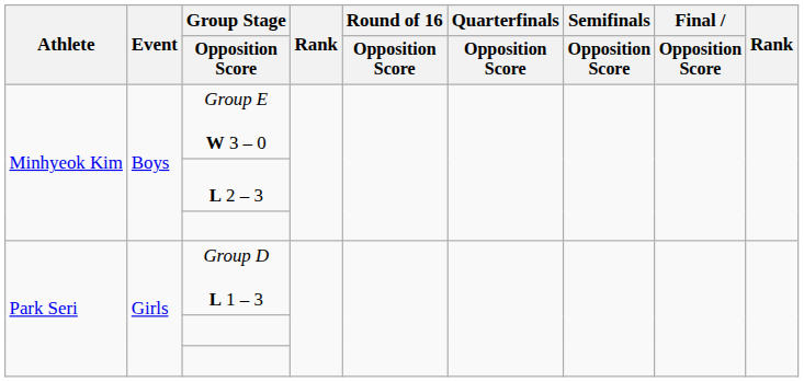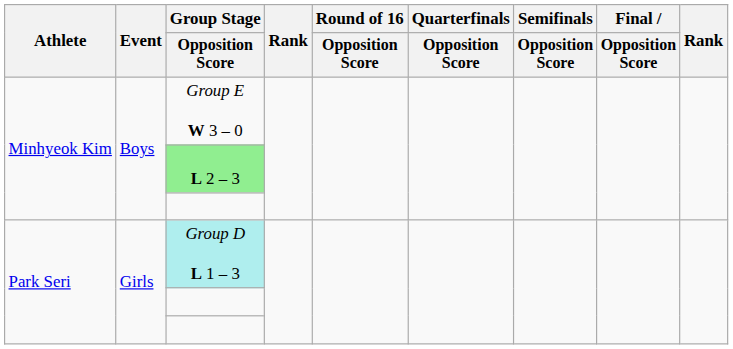L 2 – 3 | Group Stage / Opposition Score: no background -> lightgreen background
Group D L 1 – 3 | Group Stage / Opposition Score: no background -> paleturquoise background
